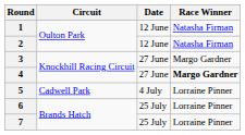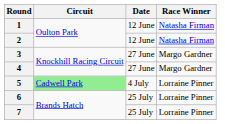4 | Race Winner: bold -> normal
5 | Circuit: no background -> lightgreen background
